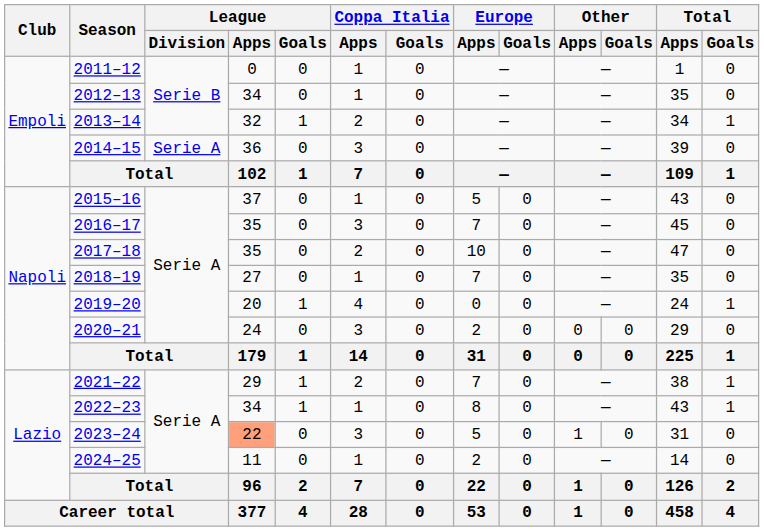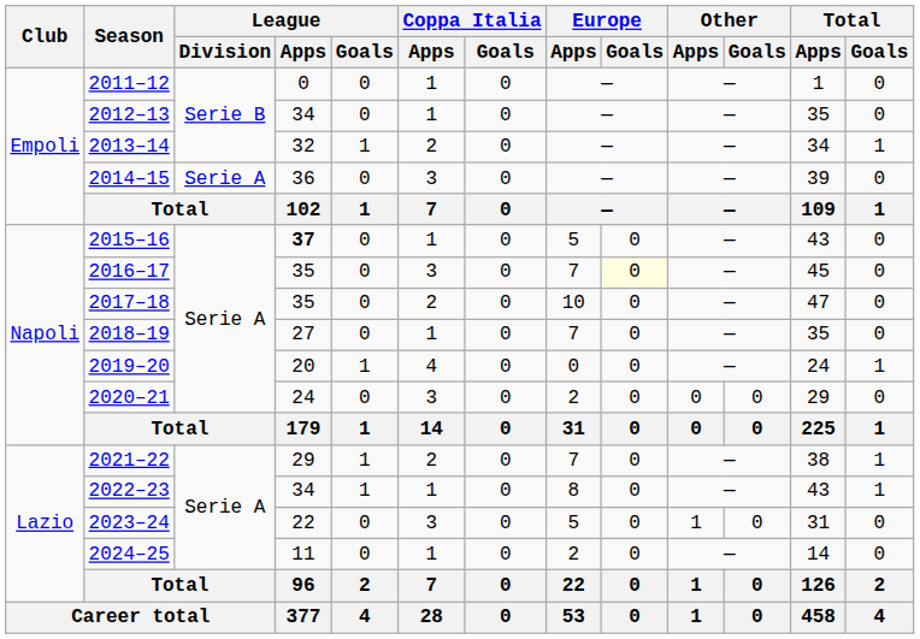2015–16 | League / Apps: normal -> bold
2016–17 | Europe / Goals: no background -> lightyellow background
2023–24 | League / Apps: lightsalmon background -> no background
